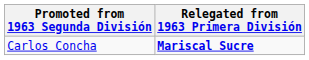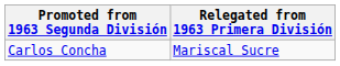Carlos Concha | Relegated from 1963 Primera División: bold -> normal
